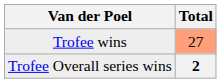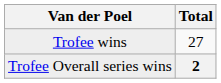Trofee wins | Total: lightsalmon background -> no background
